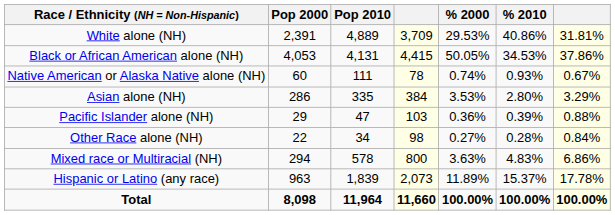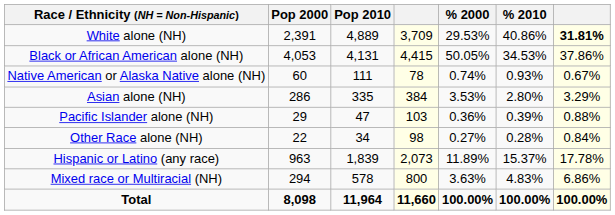White alone (NH) | column 7: normal -> bold
rows swapped: Mixed race or Multiracial (NH) <-> Hispanic or Latino (any race)
